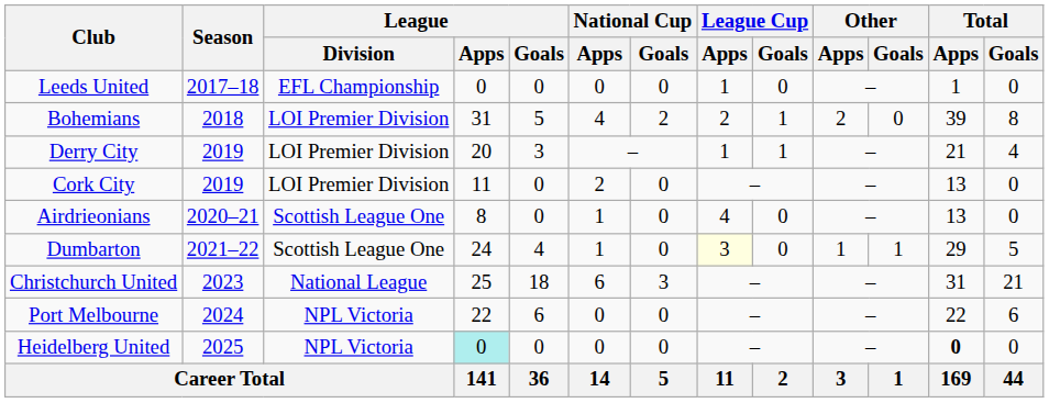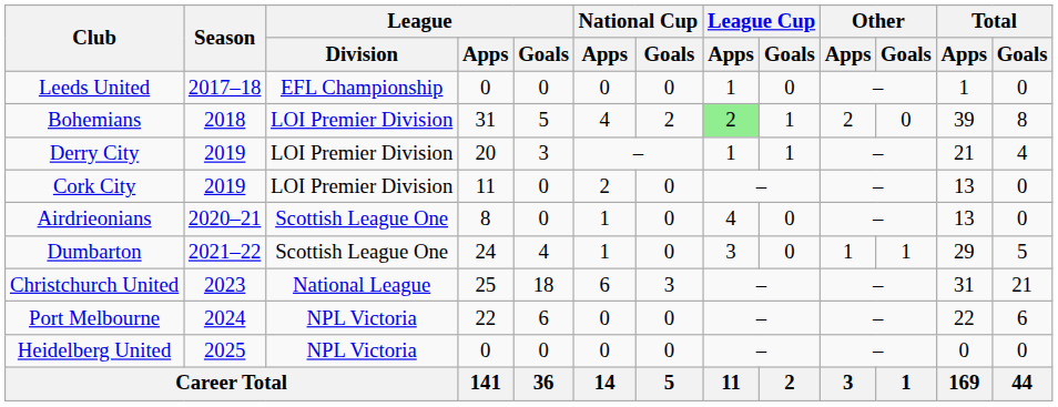Bohemians | League Cup / Apps: no background -> lightgreen background
Dumbarton | League Cup / Apps: lightyellow background -> no background
Heidelberg United | League / Apps: paleturquoise background -> no background
Heidelberg United | Total / Apps: bold -> normal
